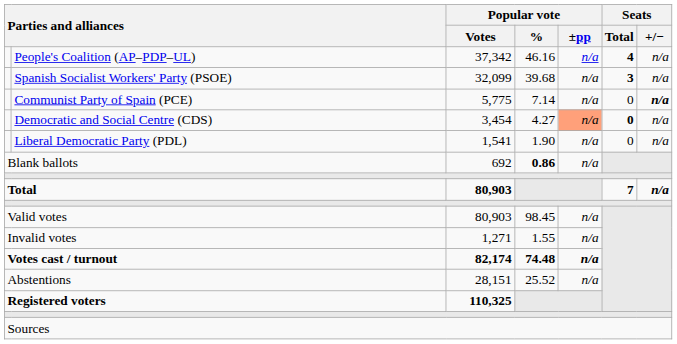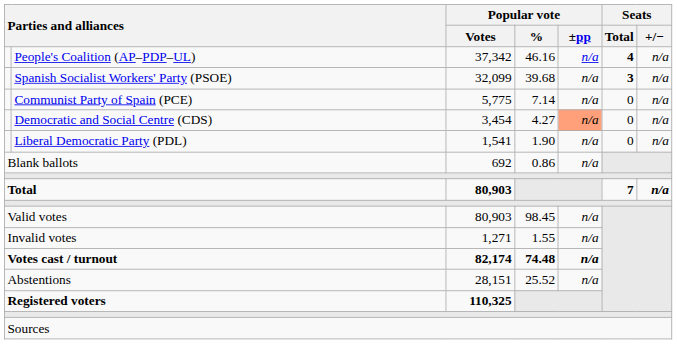Communist Party of Spain (PCE) | Seats / +/−: bold -> normal
Democratic and Social Centre (CDS) | Seats / Total: bold -> normal
Blank ballots | Popular vote / %: bold -> normal
